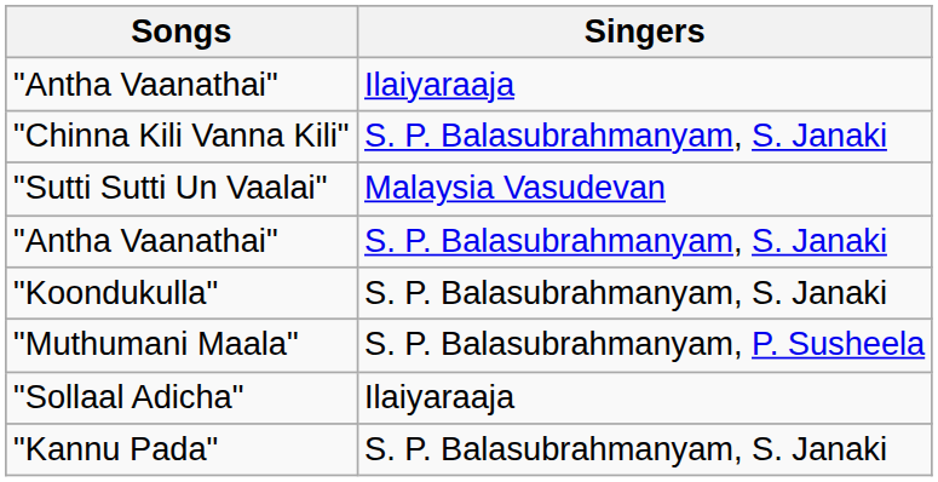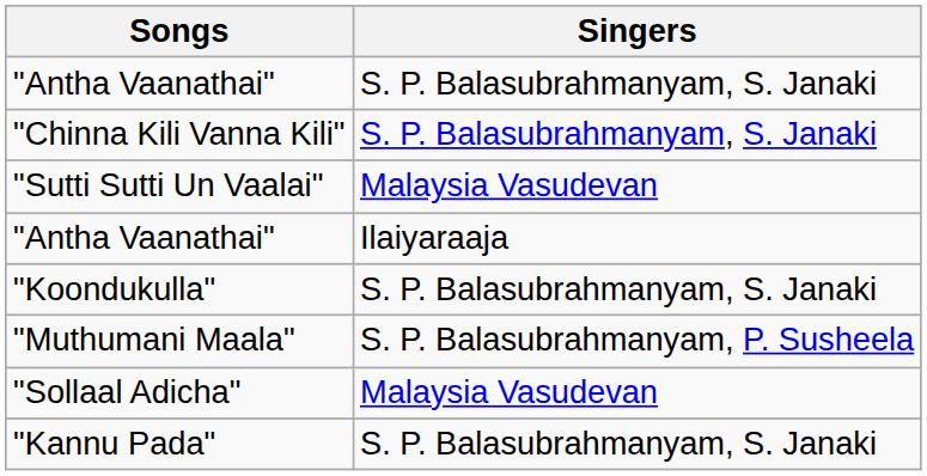row 2 | Singers: Ilaiyaraaja -> S. P. Balasubrahmanyam, S. Janaki
row 5 | Singers: S. P. Balasubrahmanyam, S. Janaki -> Ilaiyaraaja
row 8 | Singers: Ilaiyaraaja -> Malaysia Vasudevan
